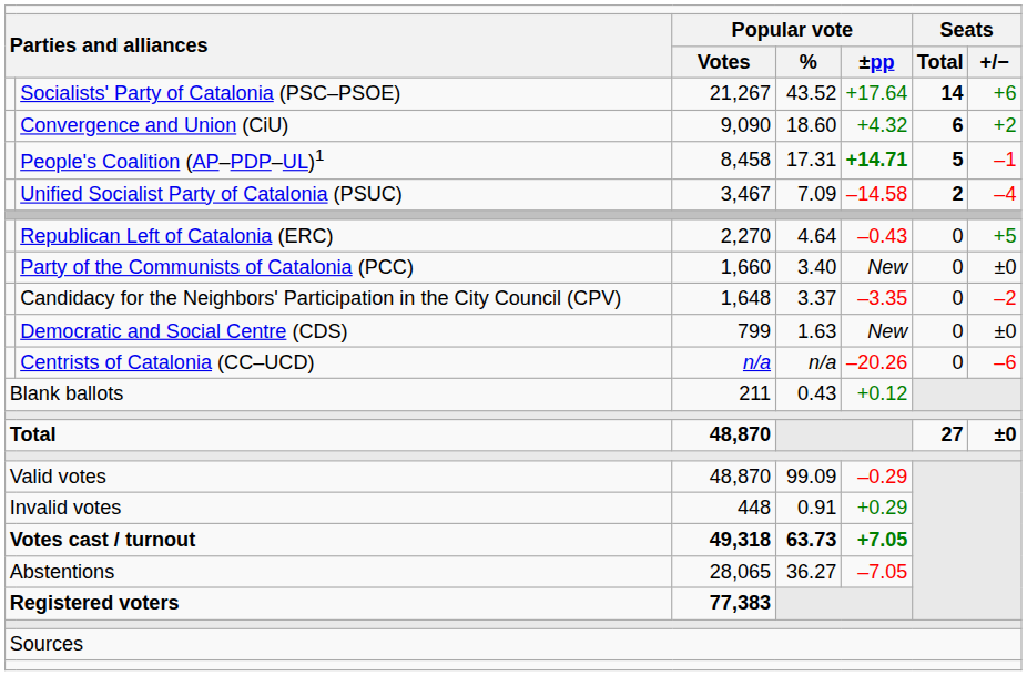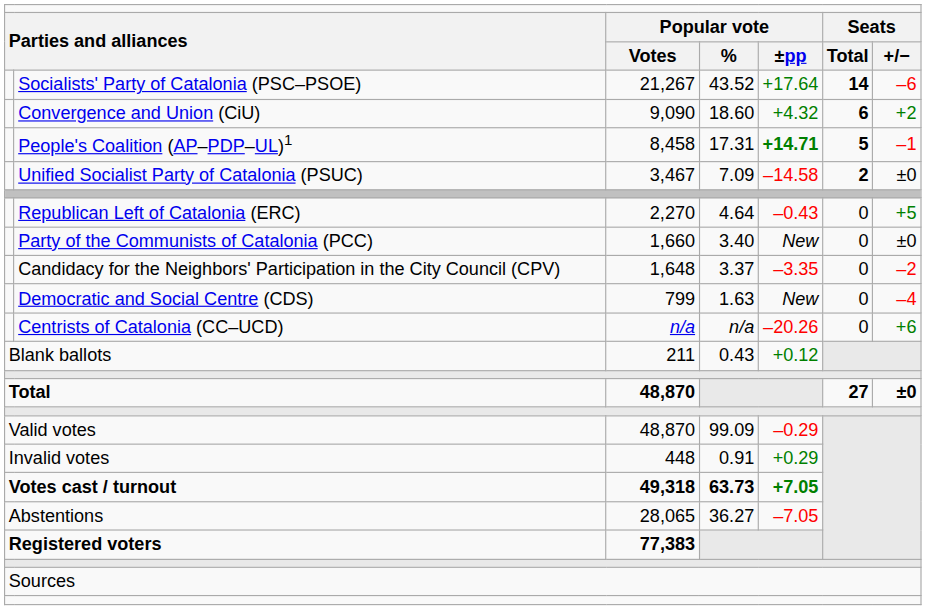Socialists' Party of Catalonia (PSC–PSOE) | column 7: +6 -> –6
Unified Socialist Party of Catalonia (PSUC) | column 7: –4 -> ±0
Democratic and Social Centre (CDS) | column 7: ±0 -> –4
Centrists of Catalonia (CC–UCD) | column 7: –6 -> +6
